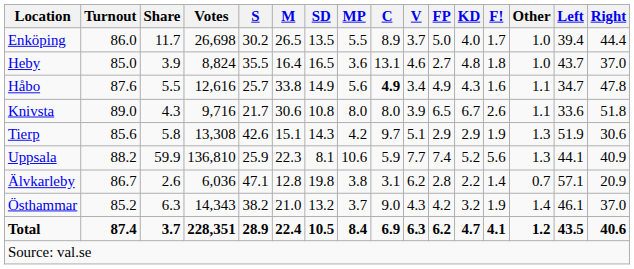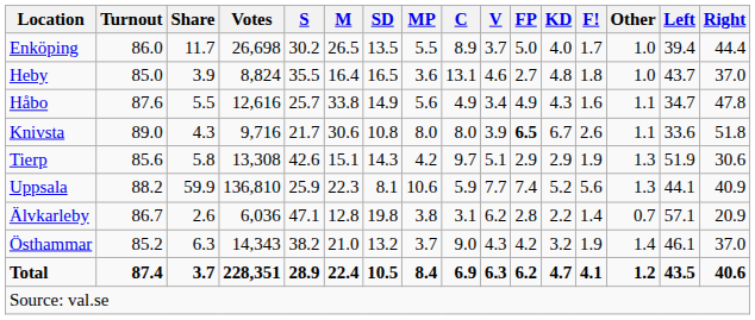Håbo | C: bold -> normal
Knivsta | FP: normal -> bold
